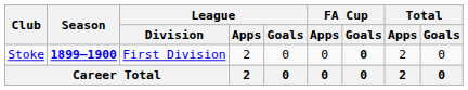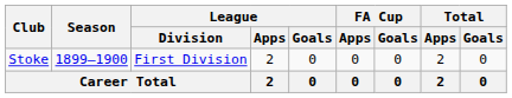Stoke | Season: bold -> normal
Stoke | FA Cup / Goals: bold -> normal
